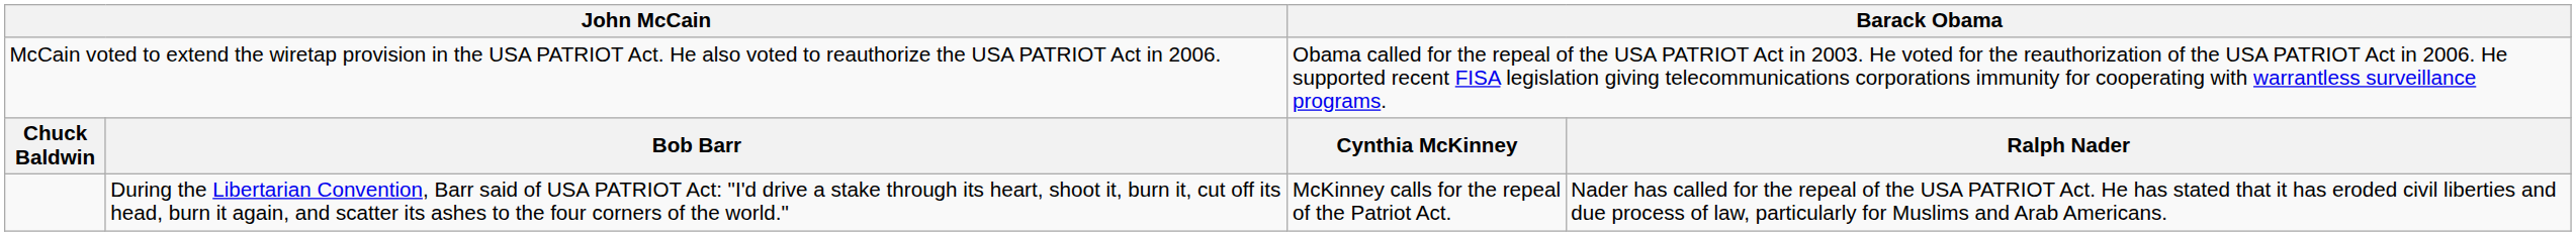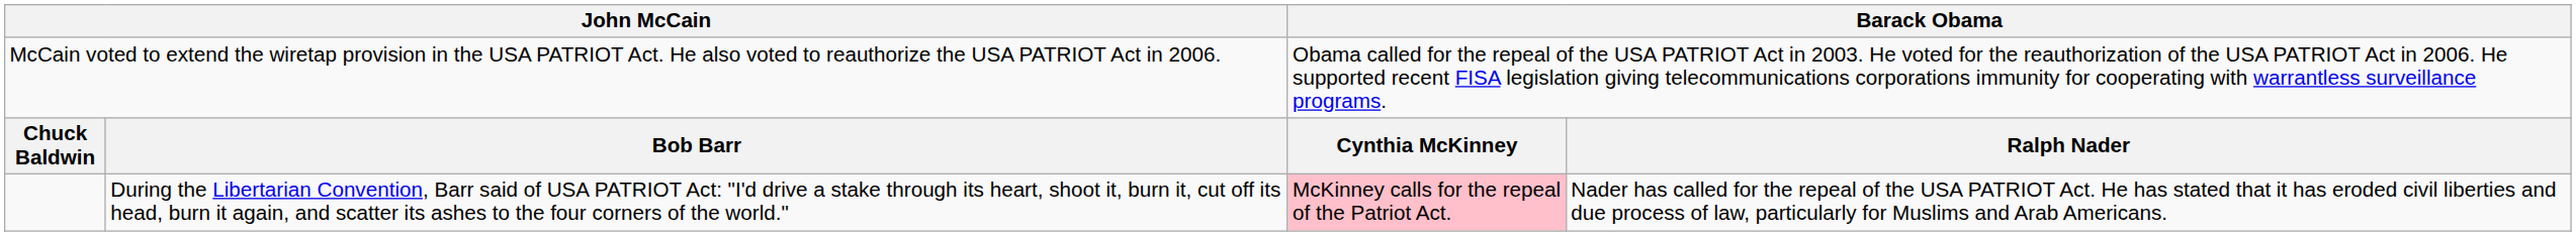row 4 | column 3: no background -> pink background
